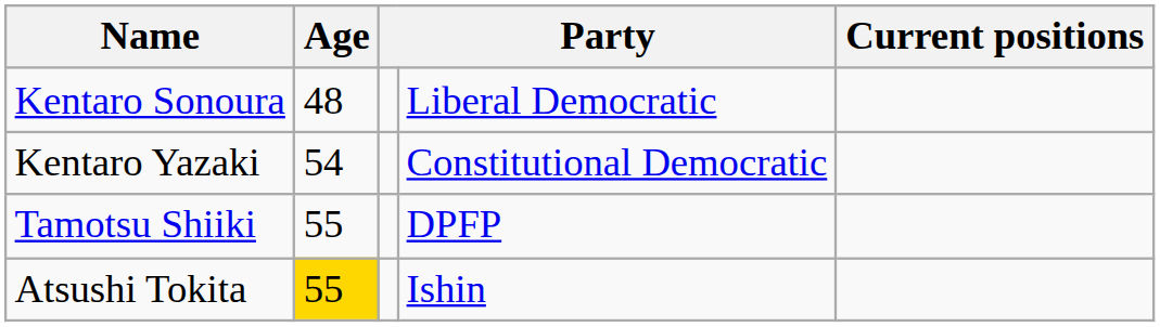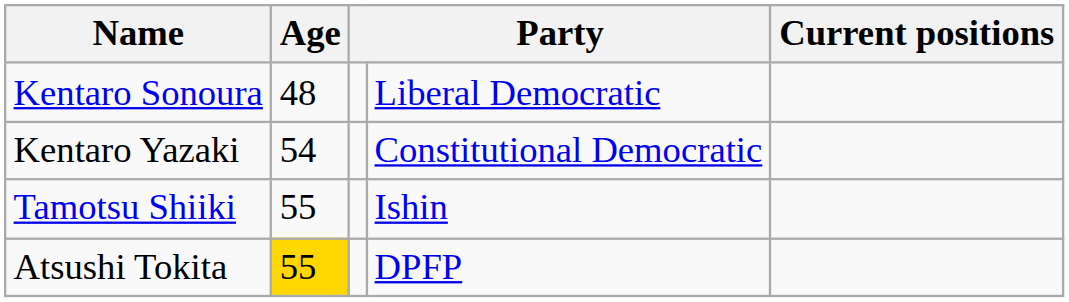Tamotsu Shiiki | column 4: DPFP -> Ishin
Atsushi Tokita | column 4: Ishin -> DPFP
